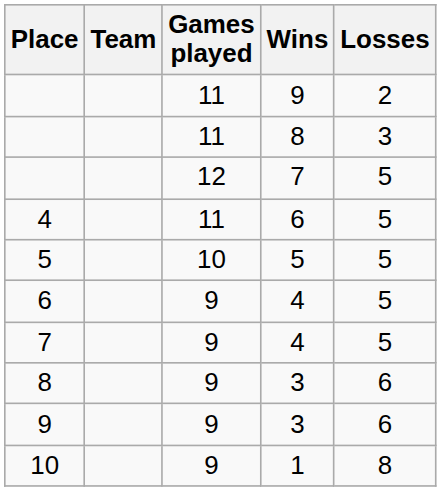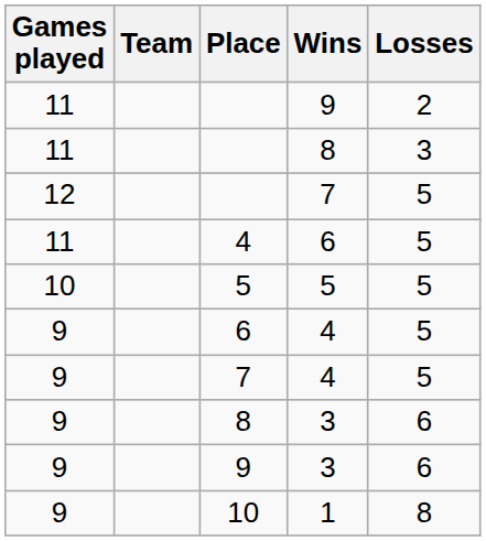columns swapped: Place <-> Games played
